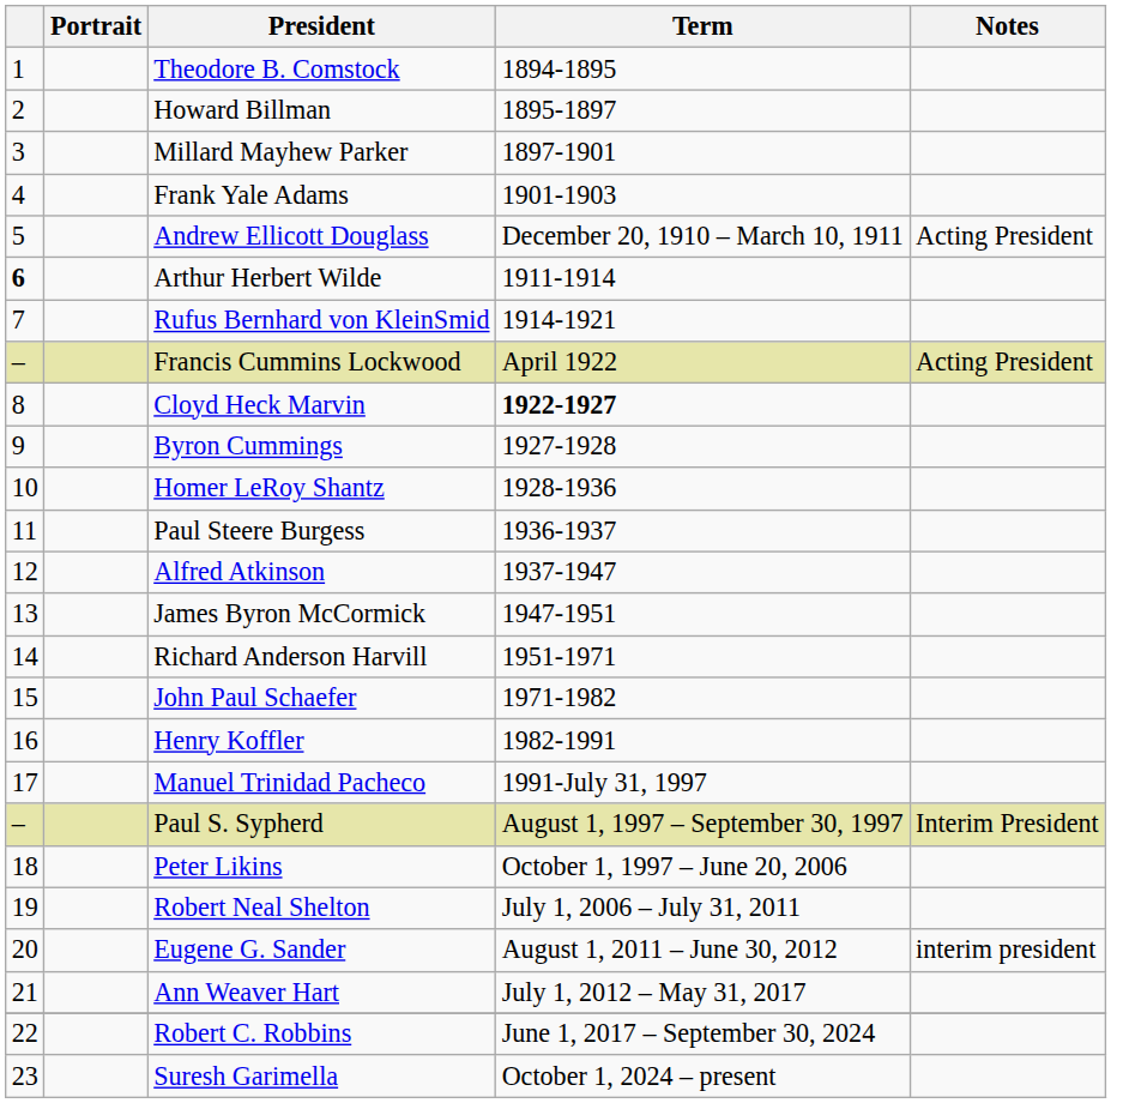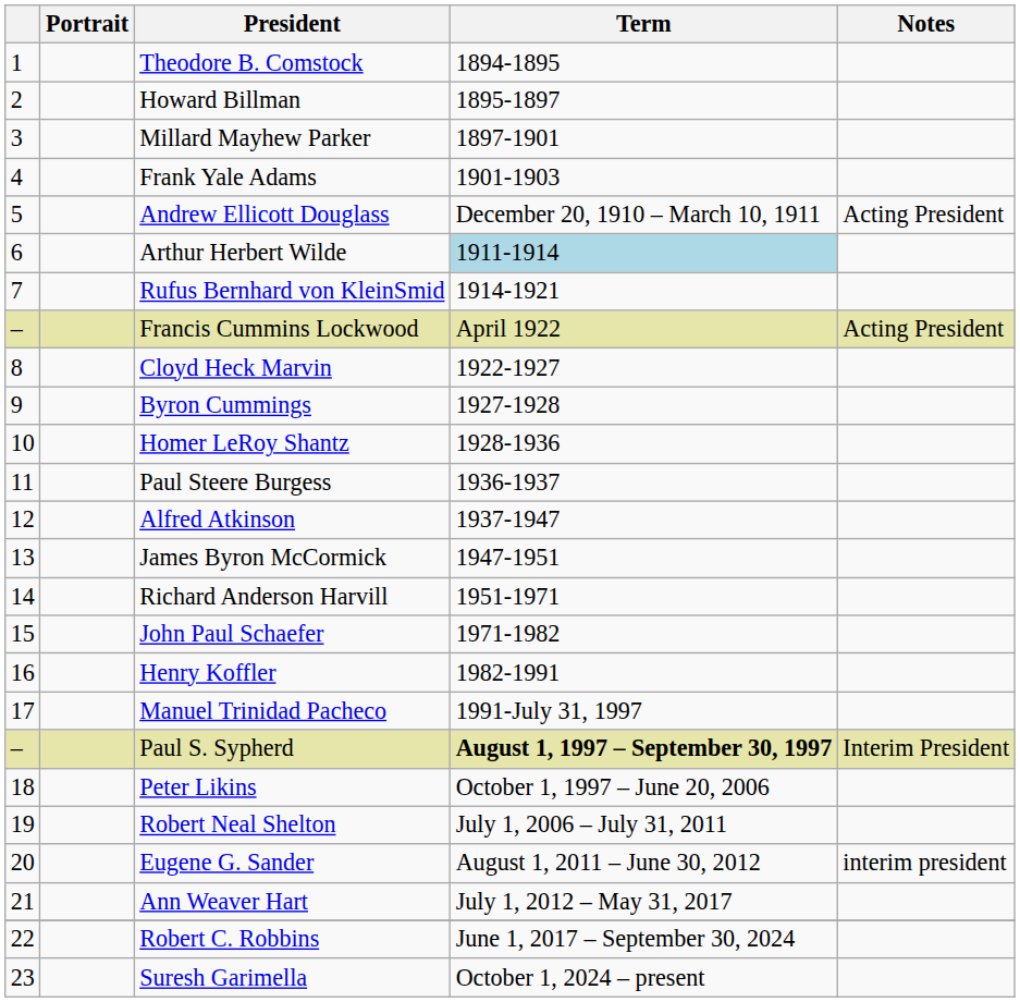Arthur Herbert Wilde | column 1: bold -> normal
Arthur Herbert Wilde | Term: no background -> lightblue background
Cloyd Heck Marvin | Term: bold -> normal
Paul S. Sypherd | Term: normal -> bold
